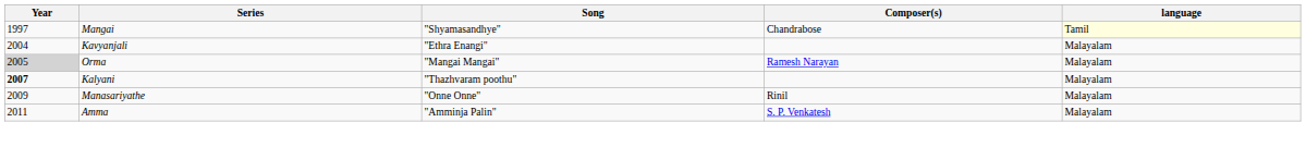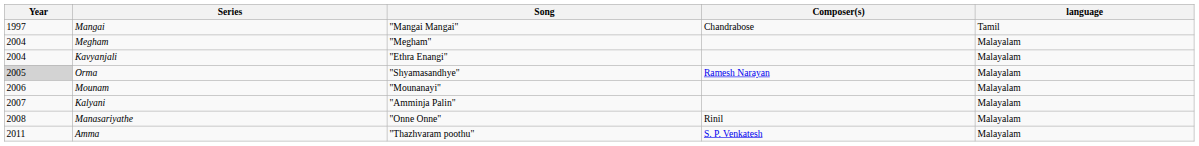Mangai | Song: "Shyamasandhye" -> "Mangai Mangai"
Mangai | language: lightyellow background -> no background
+ row: 2004 | Megham | "Megham" | Malayalam
Orma | Song: "Mangai Mangai" -> "Shyamasandhye"
+ row: 2006 | Mounam | "Mounanayi" | Malayalam
Kalyani | Year: bold -> normal
Kalyani | Song: "Thazhvaram poothu" -> "Amminja Palin"
Manasariyathe | Year: 2009 -> 2008
Amma | Song: "Amminja Palin" -> "Thazhvaram poothu"
